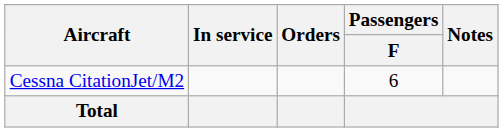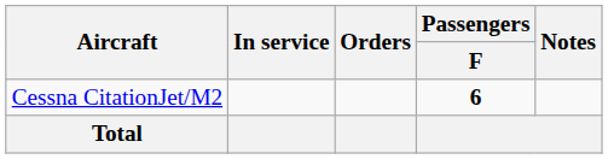Cessna CitationJet/M2 | Passengers / F: normal -> bold
